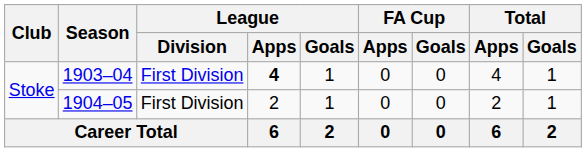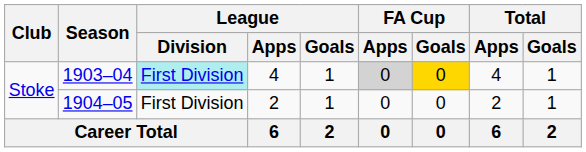1903–04 | League / Division: no background -> paleturquoise background
1903–04 | League / Apps: bold -> normal
1903–04 | FA Cup / Apps: no background -> lightgrey background
1903–04 | FA Cup / Goals: no background -> gold background
